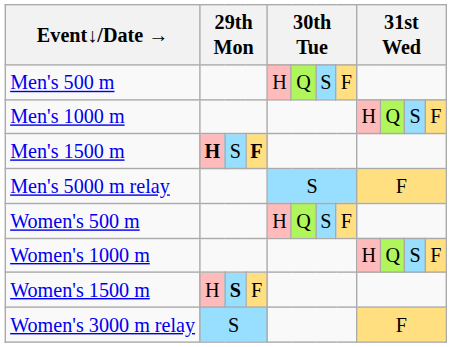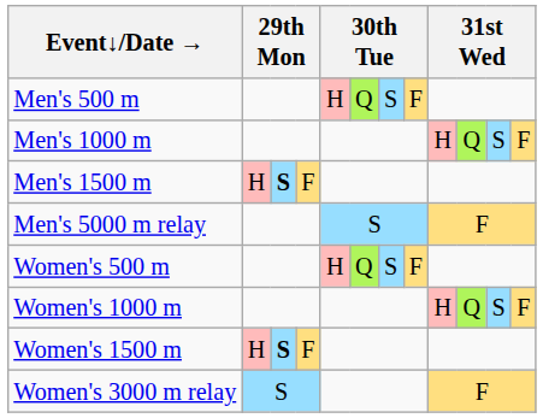Men's 1500 m | column 2: bold -> normal
Men's 1500 m | column 3: normal -> bold
Men's 1500 m | column 4: bold -> normal
